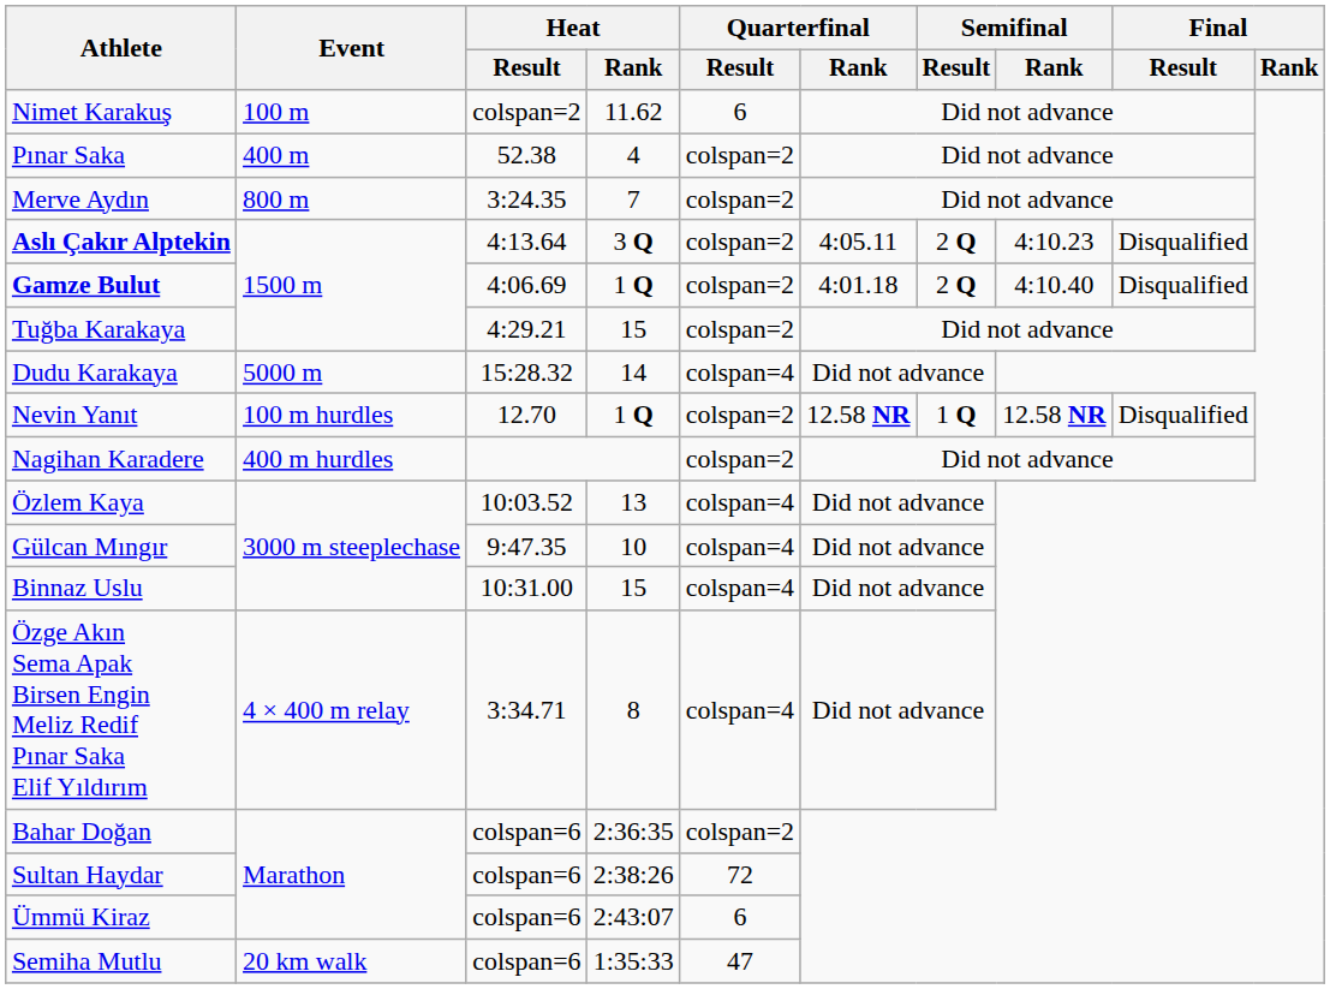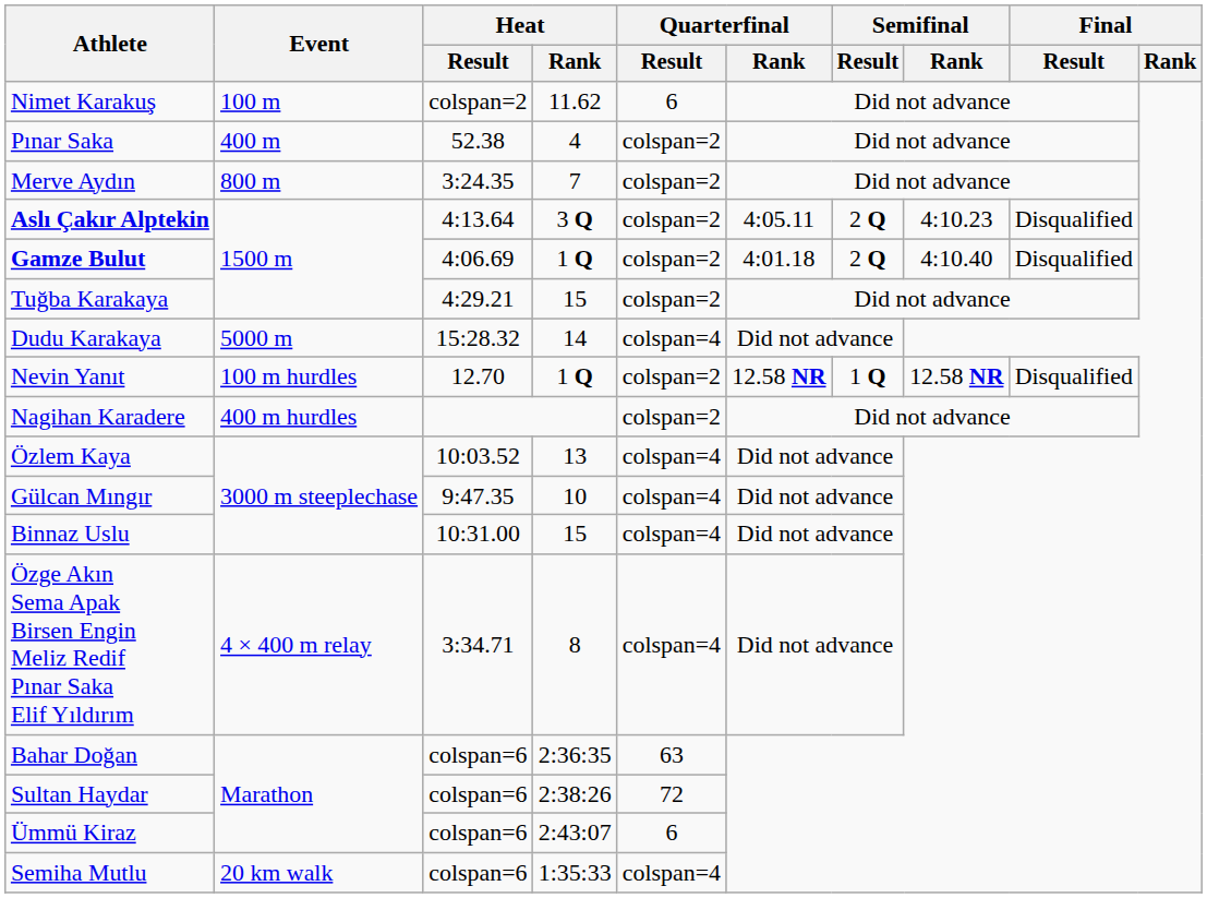Bahar Doğan | Quarterfinal / Result: colspan=2 -> 63
Semiha Mutlu | Quarterfinal / Result: 47 -> colspan=4
